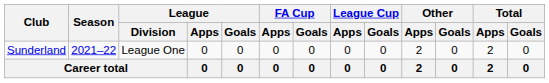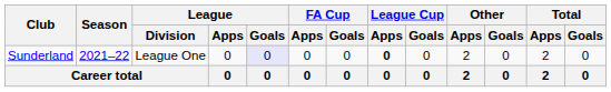Sunderland | League / Goals: no background -> lavender background
Sunderland | League Cup / Apps: normal -> bold
